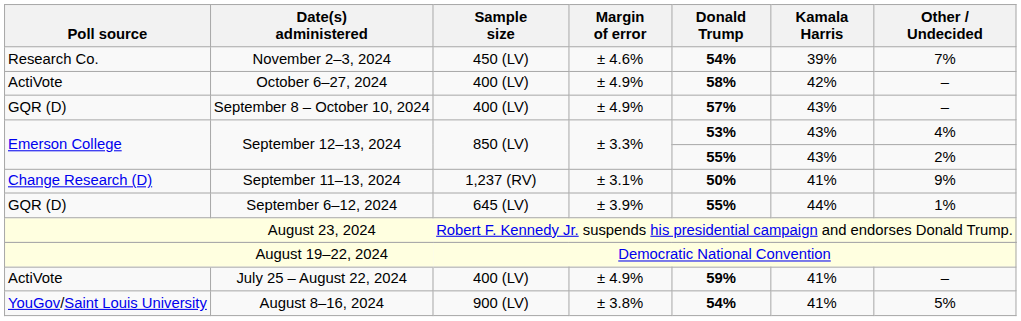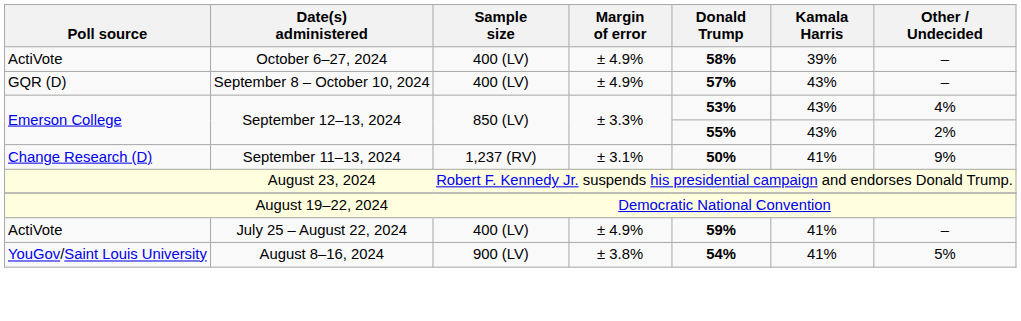- row: Research Co. | November 2–3, 2024 | 450 (LV) | ± 4.6% | 54% | 39% | 7%
October 6–27, 2024 | Kamala Harris: 42% -> 39%
- row: GQR (D) | September 6–12, 2024 | 645 (LV) | ± 3.9% | 55% | 44% | 1%
